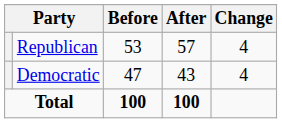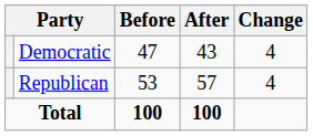rows swapped: Republican <-> Democratic
